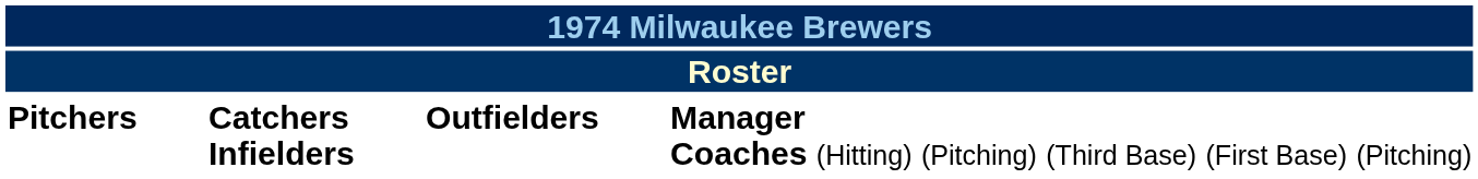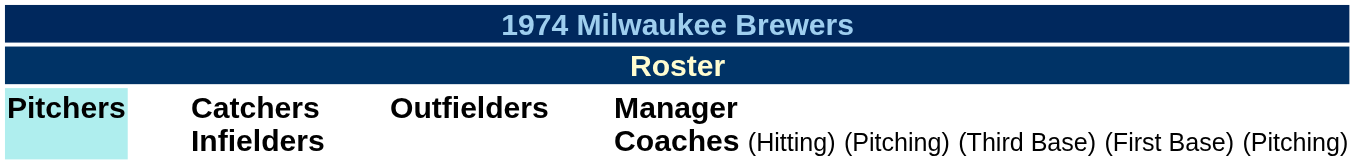Pitchers | column 1: no background -> paleturquoise background
